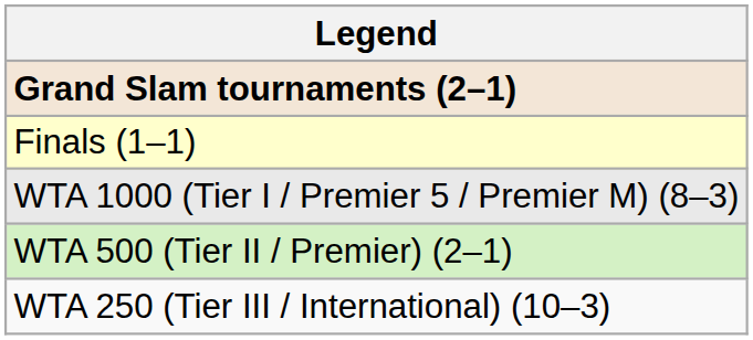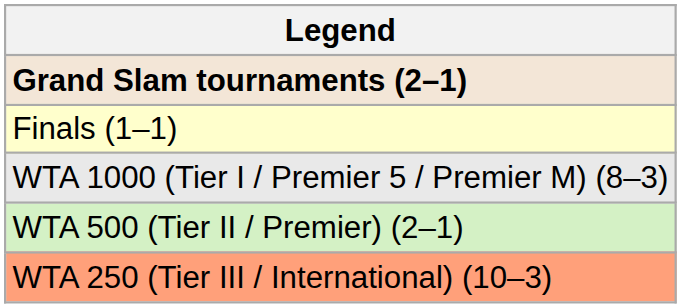row 6 | column 1: no background -> lightsalmon background
